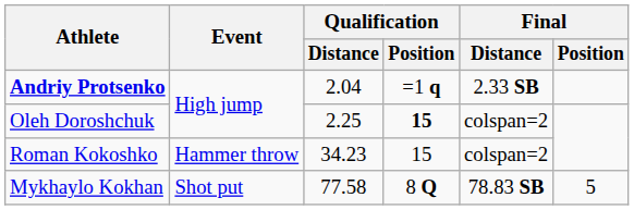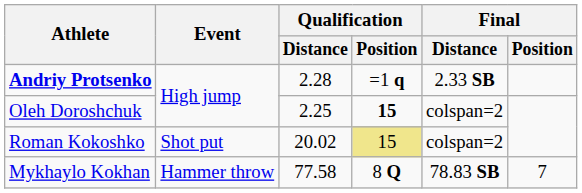Andriy Protsenko | Qualification / Distance: 2.04 -> 2.28
Roman Kokoshko | Event: Hammer throw -> Shot put
Roman Kokoshko | Qualification / Distance: 34.23 -> 20.02
Roman Kokoshko | Qualification / Position: no background -> khaki background
Mykhaylo Kokhan | Event: Shot put -> Hammer throw
Mykhaylo Kokhan | Final / Position: 5 -> 7
